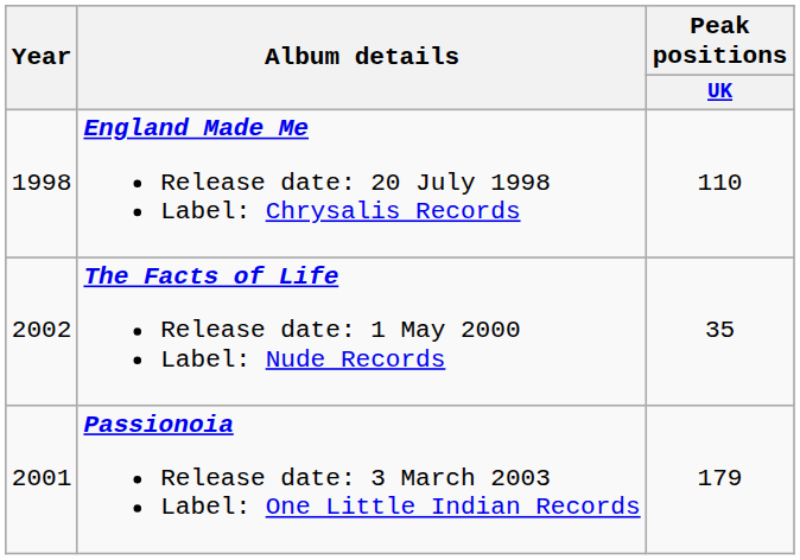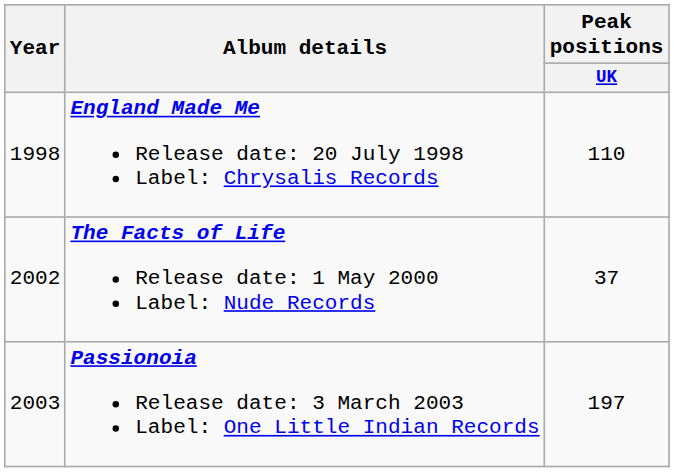row 4 | Peak positions / UK: 35 -> 37
row 5 | Year: 2001 -> 2003
row 5 | Peak positions / UK: 179 -> 197
